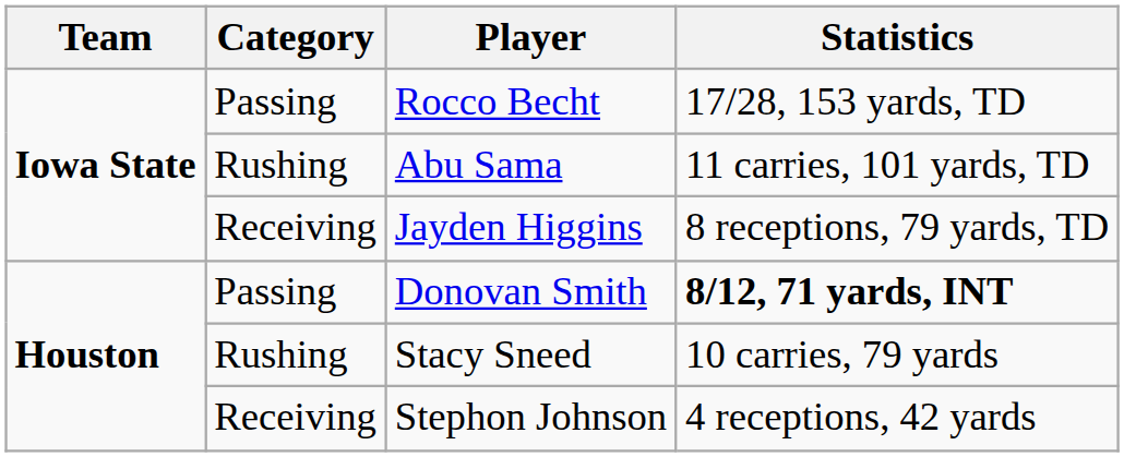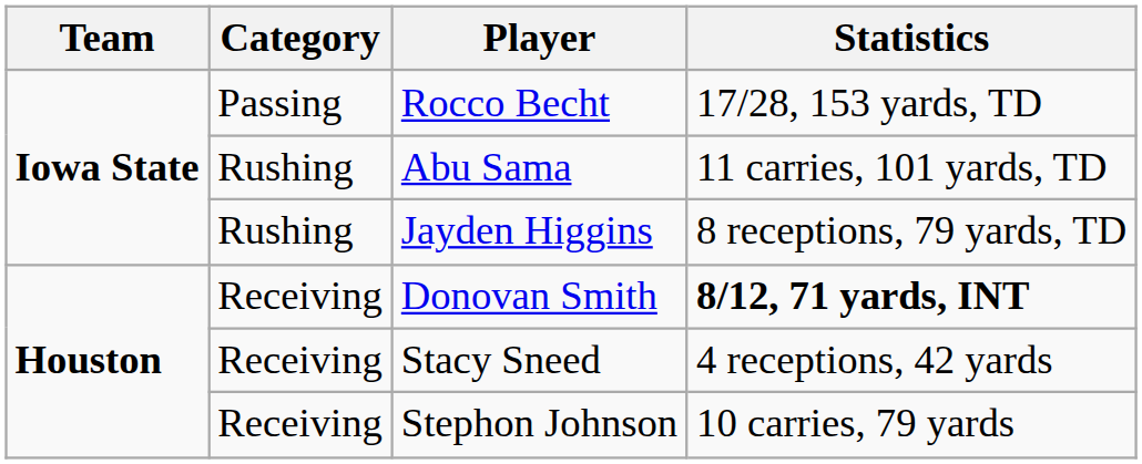Jayden Higgins | Category: Receiving -> Rushing
Donovan Smith | Category: Passing -> Receiving
Stacy Sneed | Category: Rushing -> Receiving
Stacy Sneed | Statistics: 10 carries, 79 yards -> 4 receptions, 42 yards
Stephon Johnson | Statistics: 4 receptions, 42 yards -> 10 carries, 79 yards
